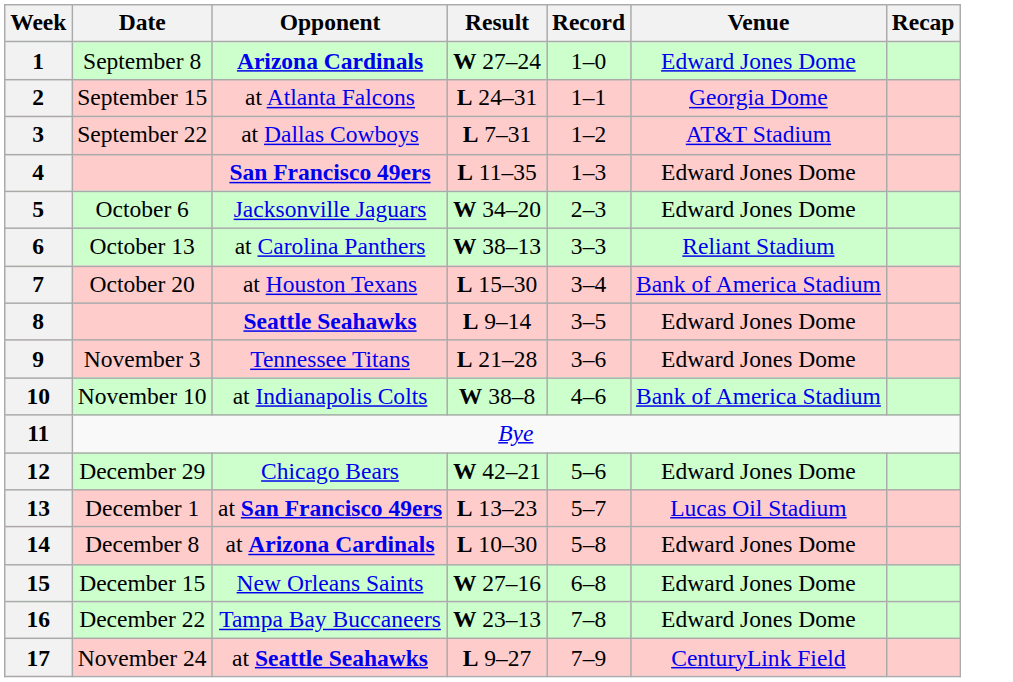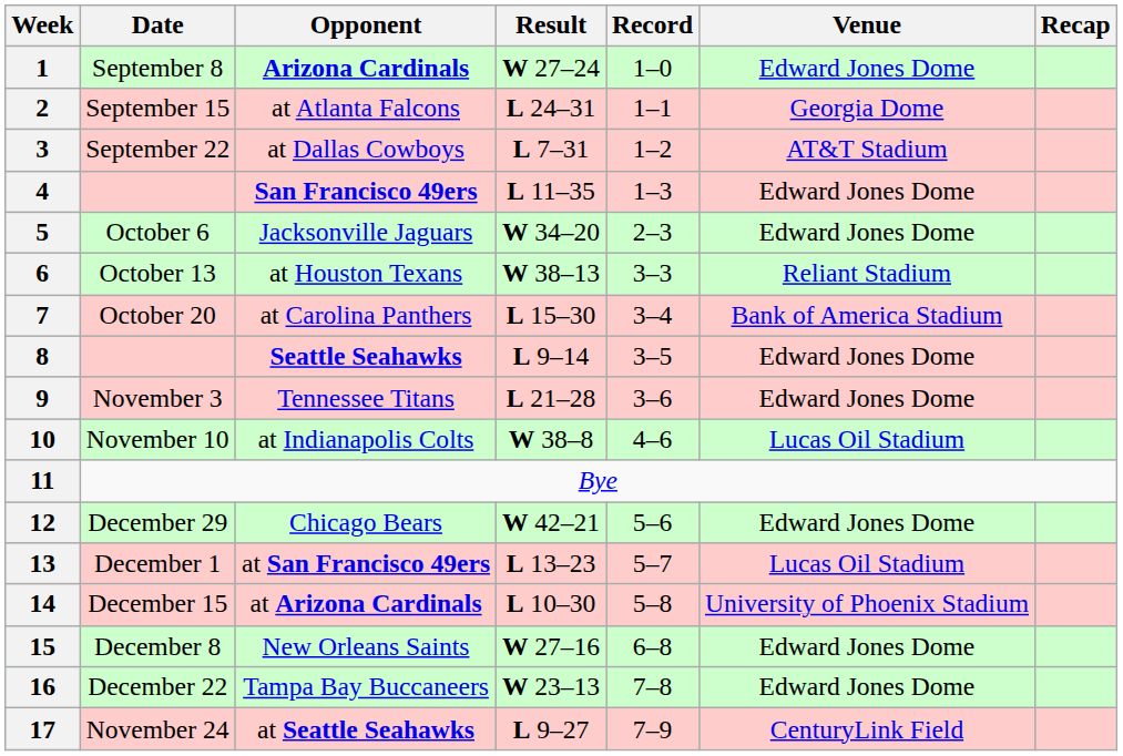6 | Opponent: at Carolina Panthers -> at Houston Texans
7 | Opponent: at Houston Texans -> at Carolina Panthers
10 | Venue: Bank of America Stadium -> Lucas Oil Stadium
14 | Date: December 8 -> December 15
14 | Venue: Edward Jones Dome -> University of Phoenix Stadium
15 | Date: December 15 -> December 8
